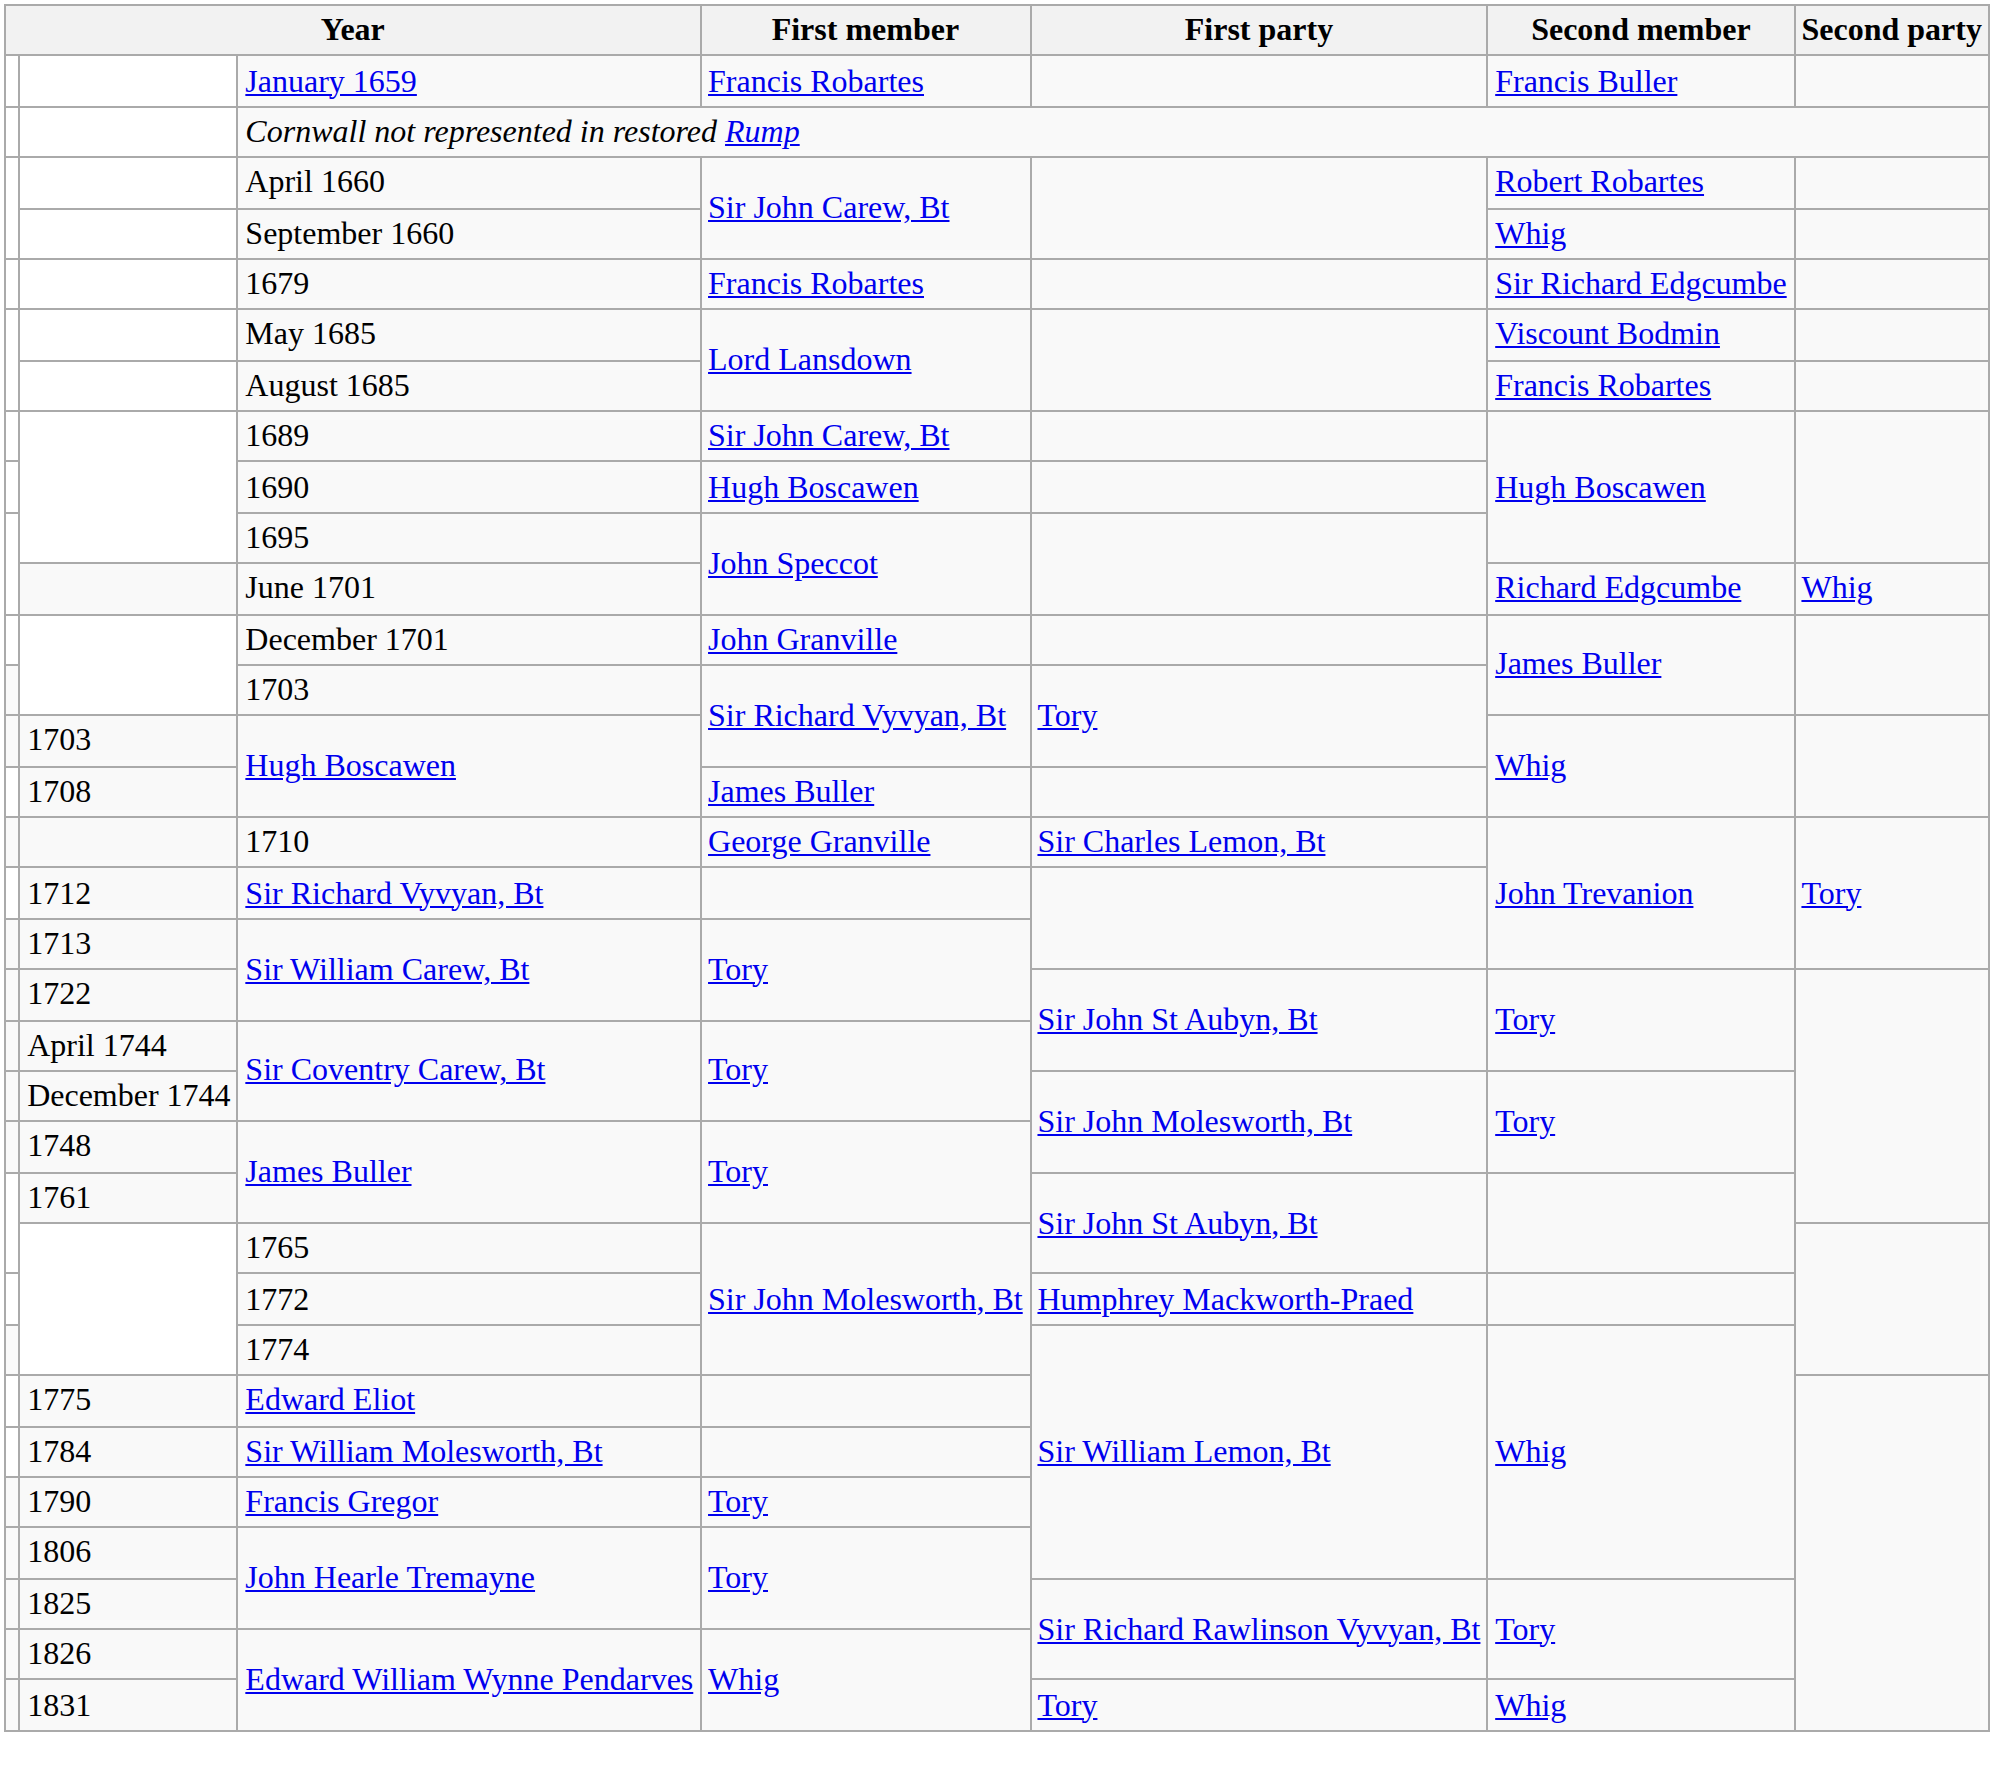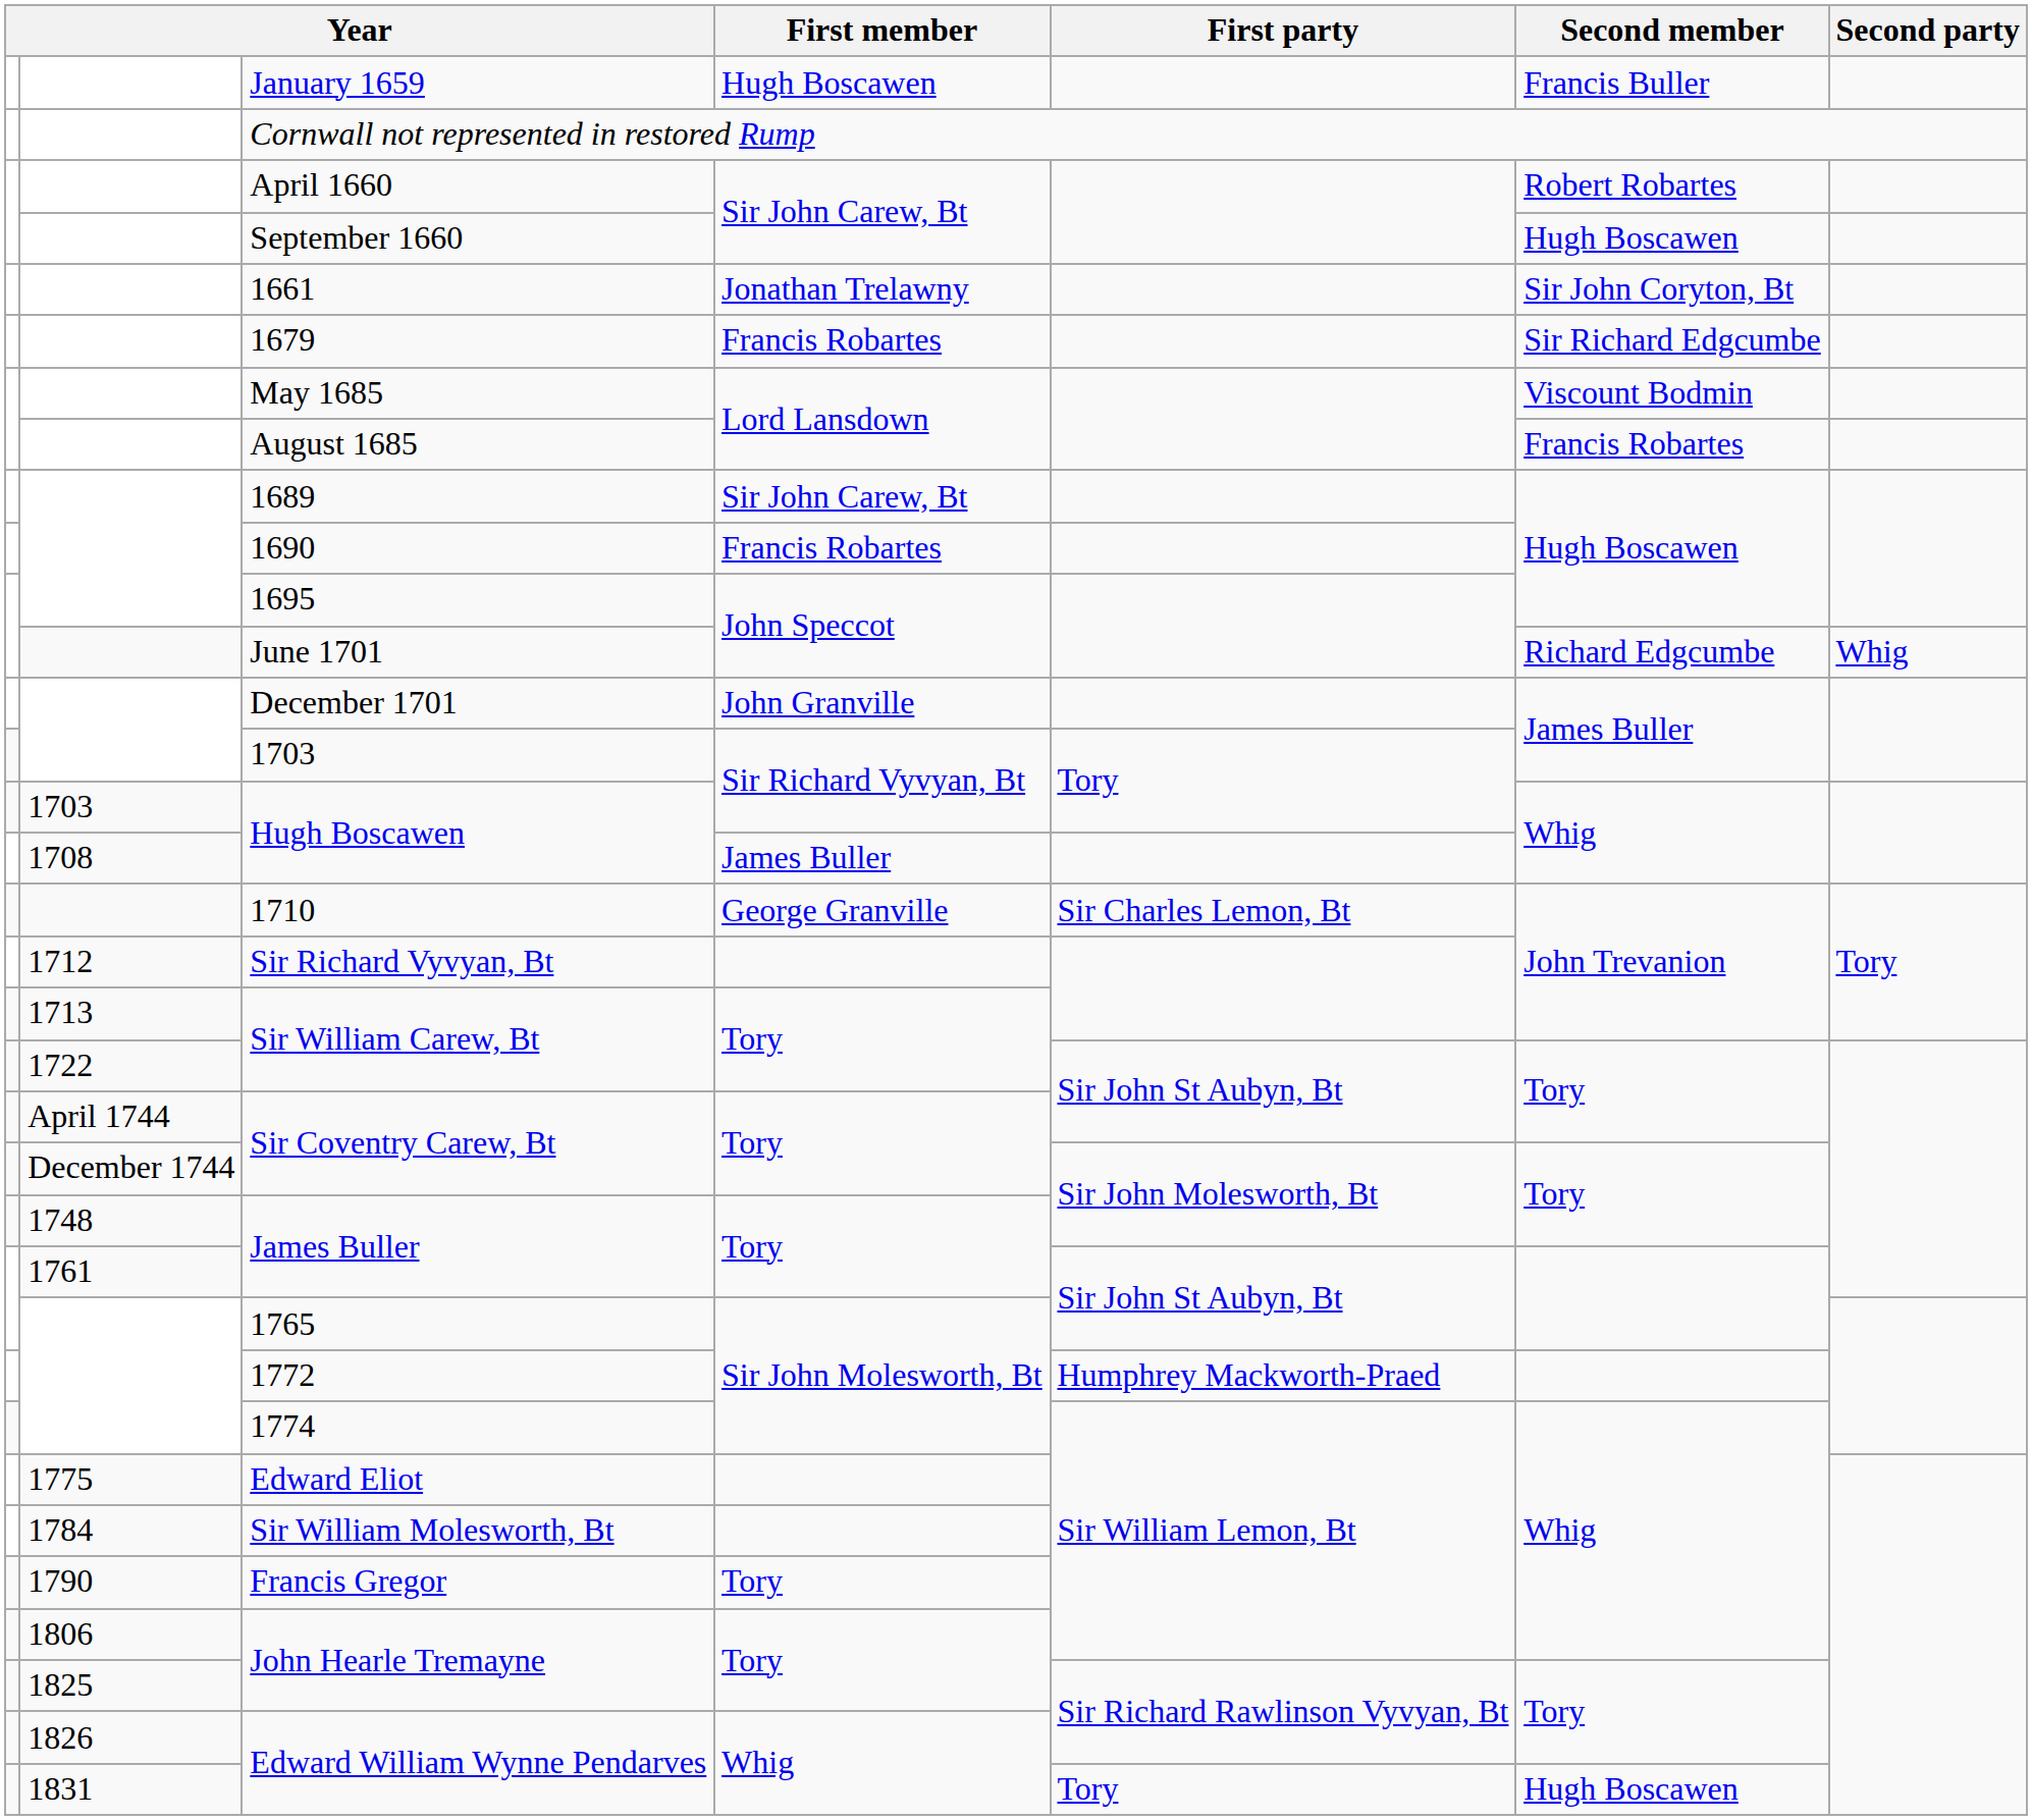January 1659 | First member: Francis Robartes -> Hugh Boscawen
September 1660 | Second member: Whig -> Hugh Boscawen
+ row: 1661 | Jonathan Trelawny | Sir John Coryton, Bt
1690 | First member: Hugh Boscawen -> Francis Robartes
1831 / Edward William Wynne Pendarves | Second member: Whig -> Hugh Boscawen
